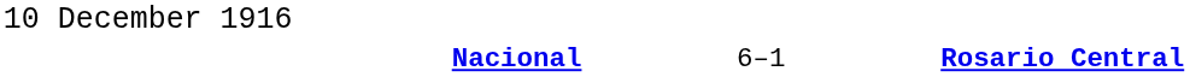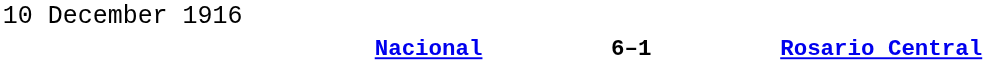Nacional | column 2: normal -> bold
